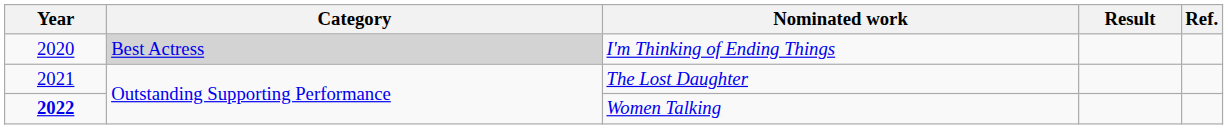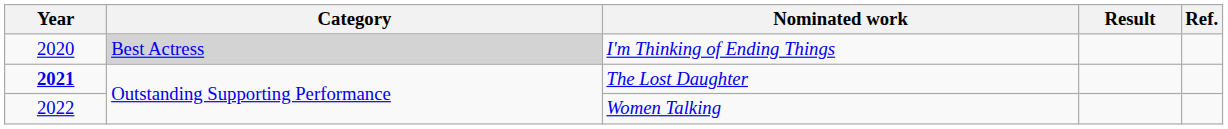The Lost Daughter | Year: normal -> bold
Women Talking | Year: bold -> normal
